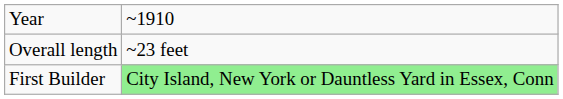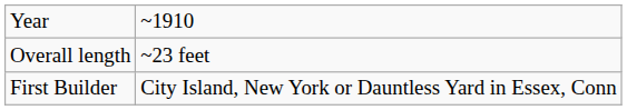First Builder | column 2: lightgreen background -> no background
